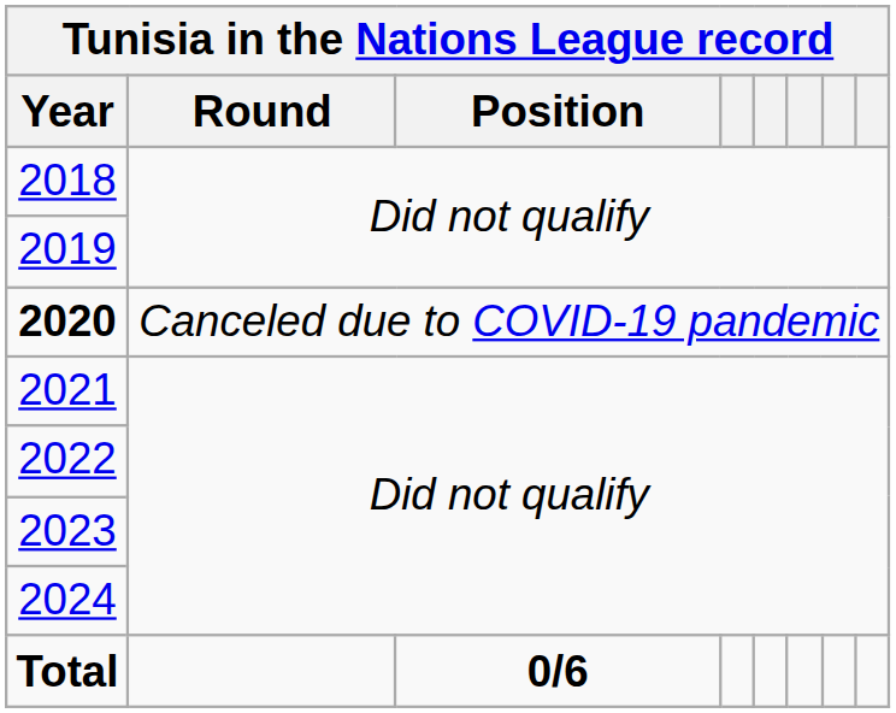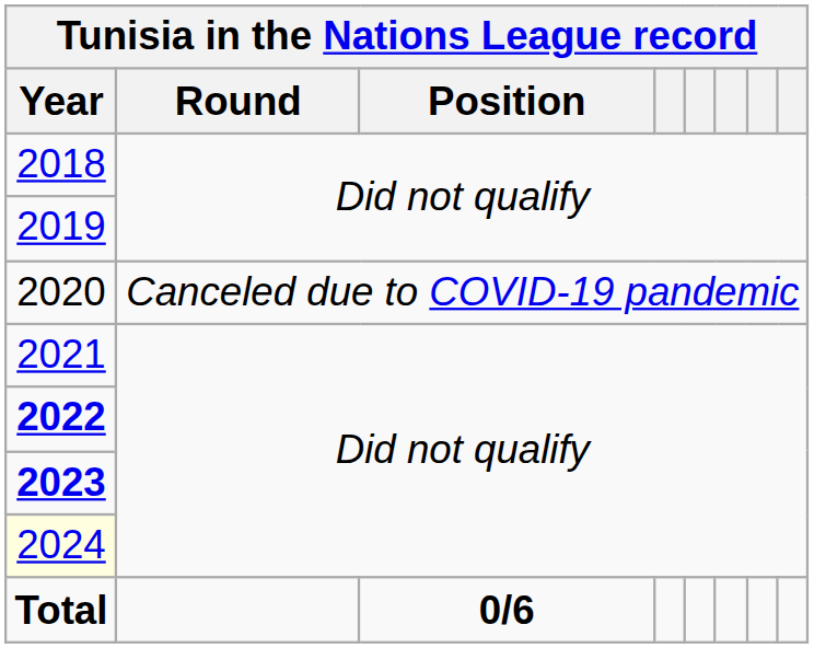2020 | Year: bold -> normal
2022 | Year: normal -> bold
2023 | Year: normal -> bold
2024 | Year: no background -> lightyellow background
